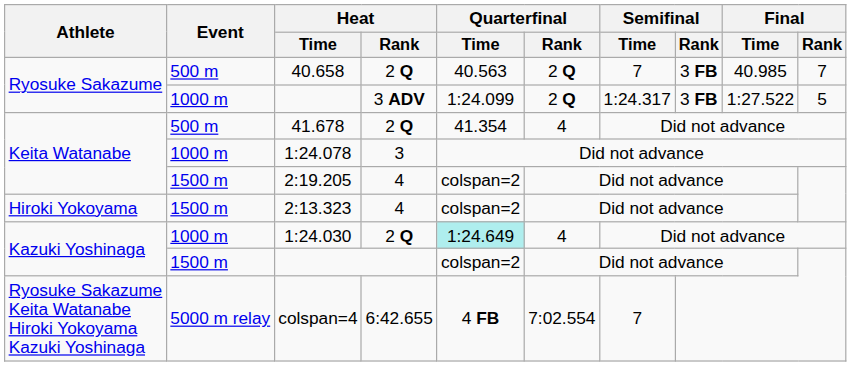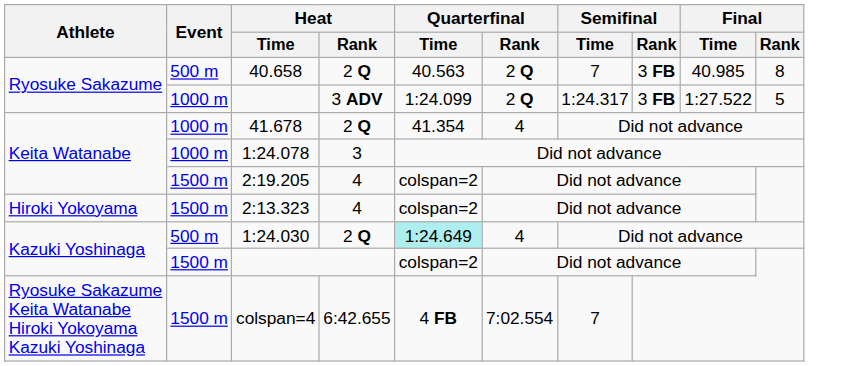40.658 | Final / Rank: 7 -> 8
41.678 | Event: 500 m -> 1000 m
1:24.030 | Event: 1000 m -> 500 m
colspan=4 | Event: 5000 m relay -> 1500 m
